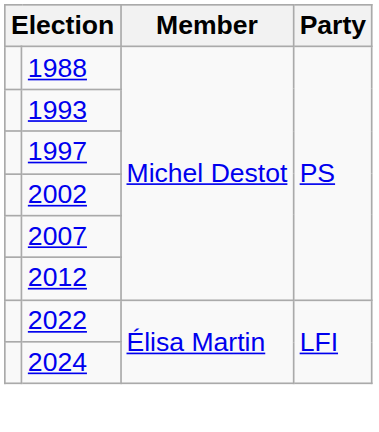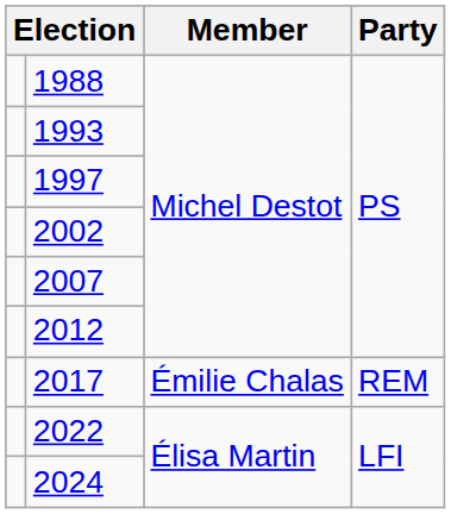+ row: 2017 | Émilie Chalas | REM
